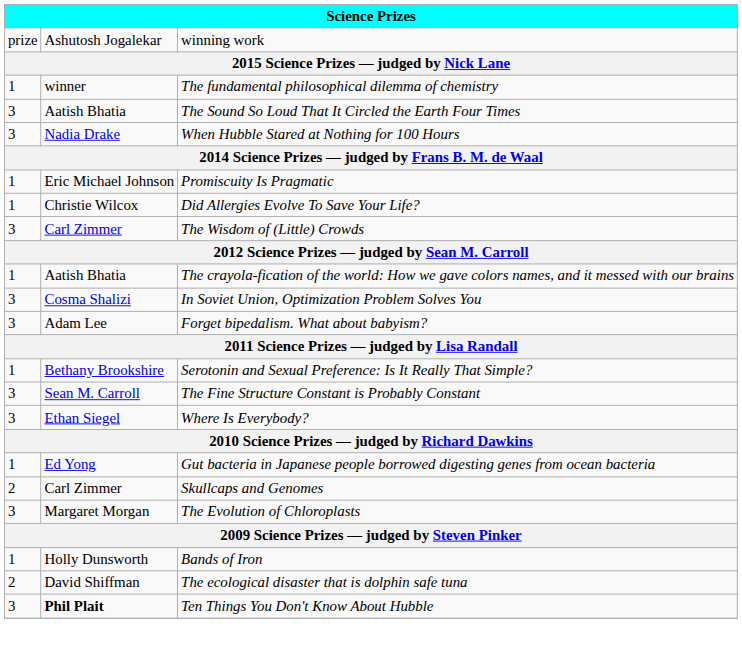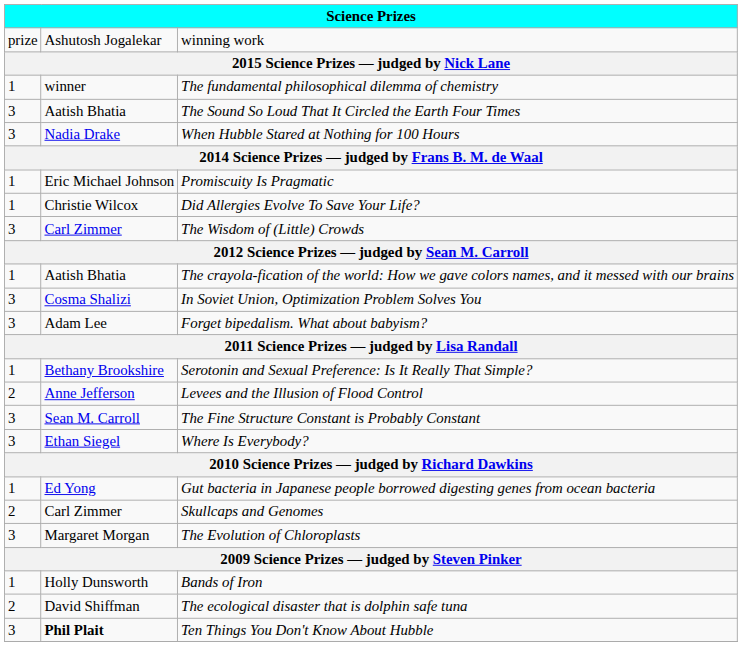+ row: 2 | Anne Jefferson | Levees and the Illusion of Flood Control
